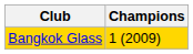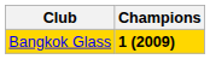Bangkok Glass | Champions: normal -> bold
